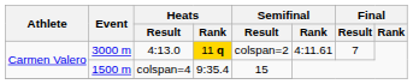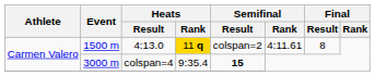4:13.0 | Event: 3000 m -> 1500 m
4:13.0 | Final / Result: 7 -> 8
colspan=4 | Event: 1500 m -> 3000 m
colspan=4 | Semifinal / Result: normal -> bold
